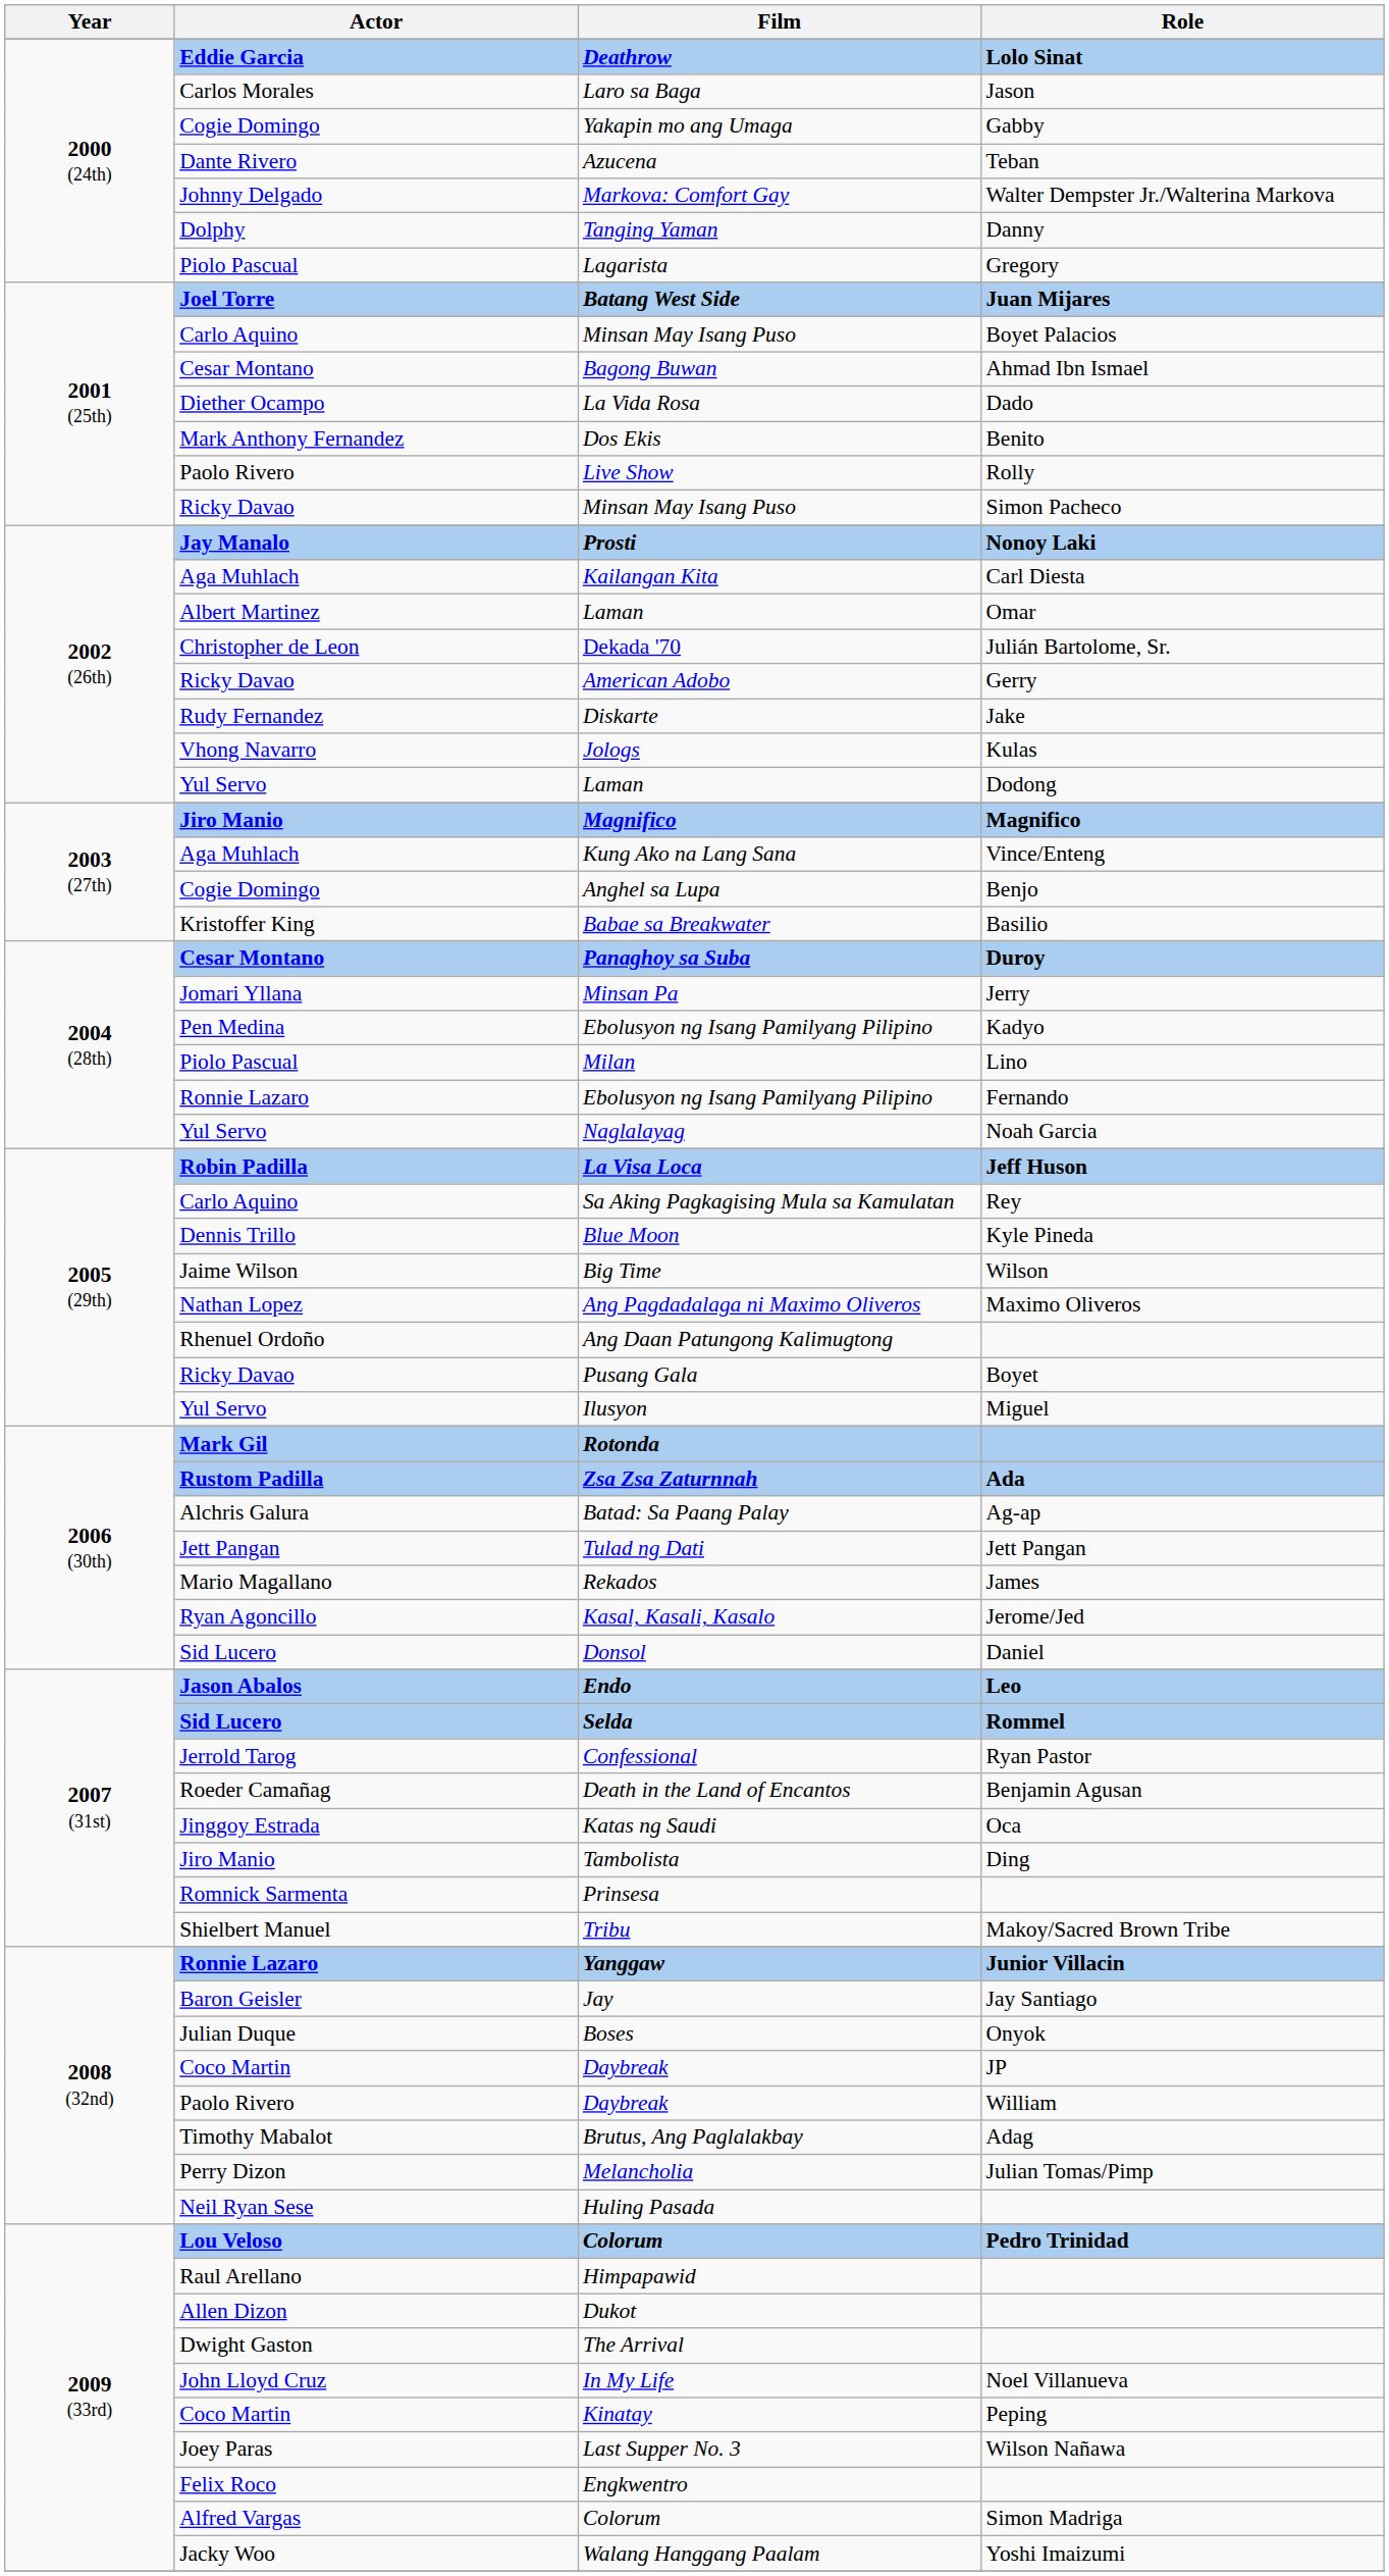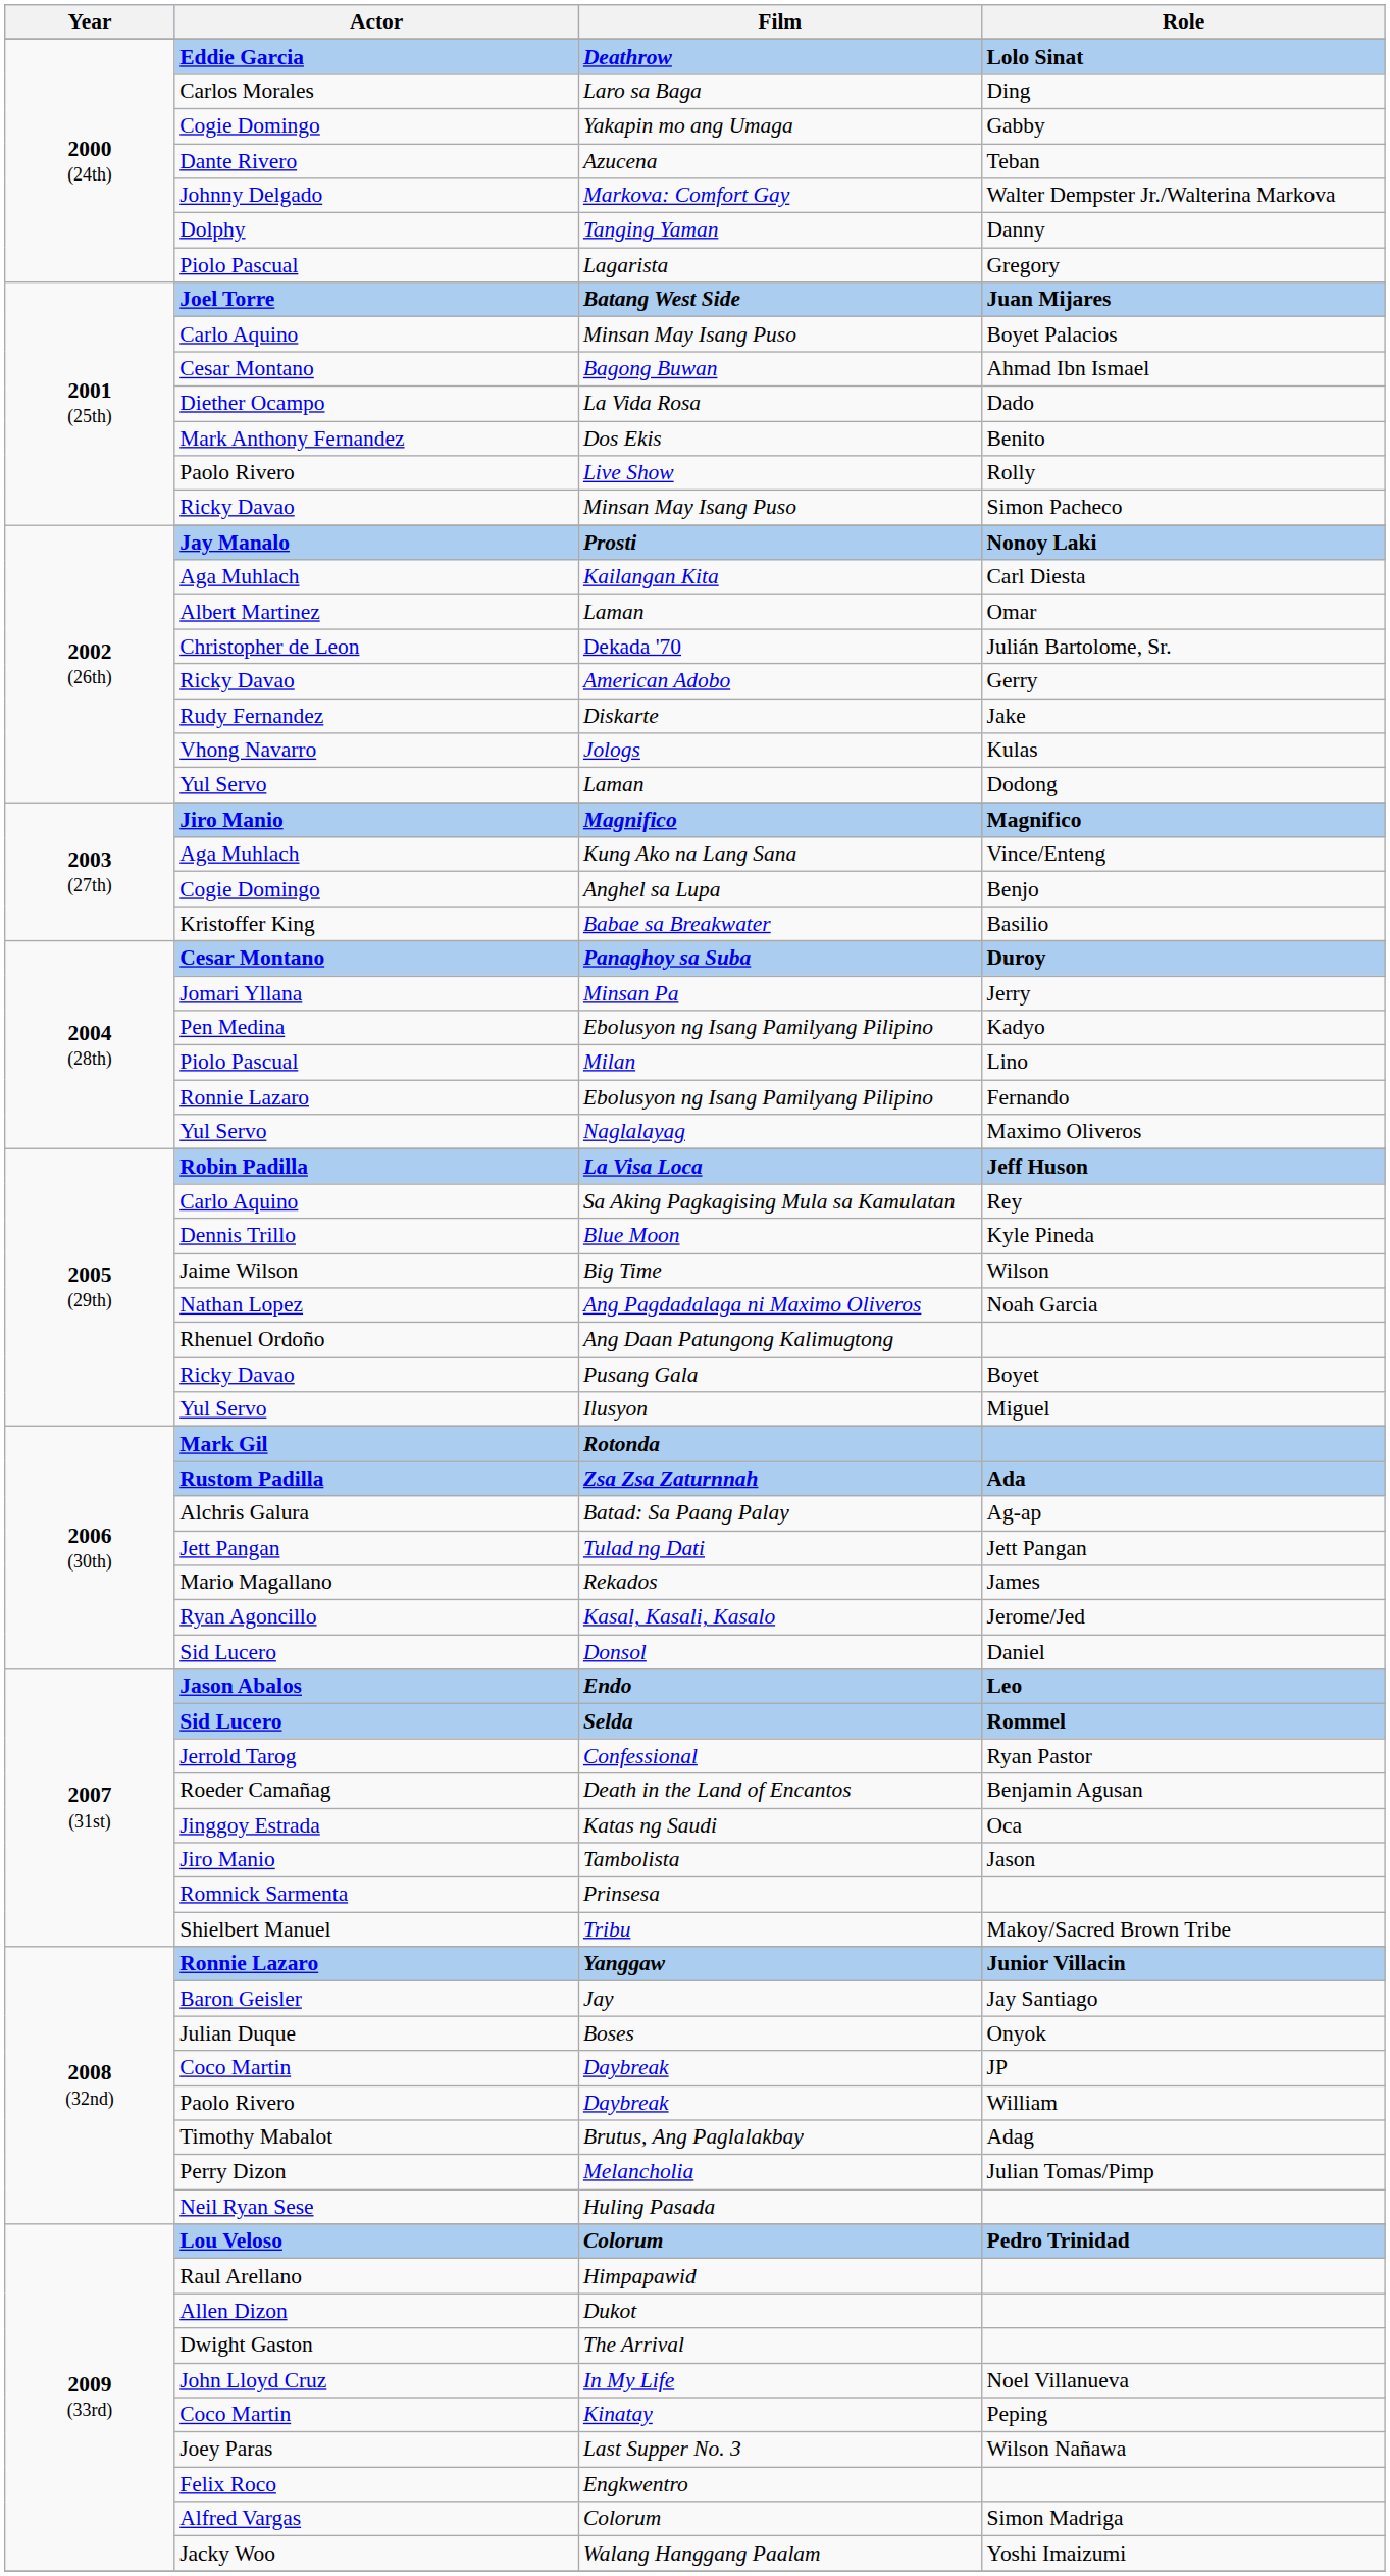Laro sa Baga | Role: Jason -> Ding
Naglalayag | Role: Noah Garcia -> Maximo Oliveros
Ang Pagdadalaga ni Maximo Oliveros | Role: Maximo Oliveros -> Noah Garcia
Tambolista | Role: Ding -> Jason
